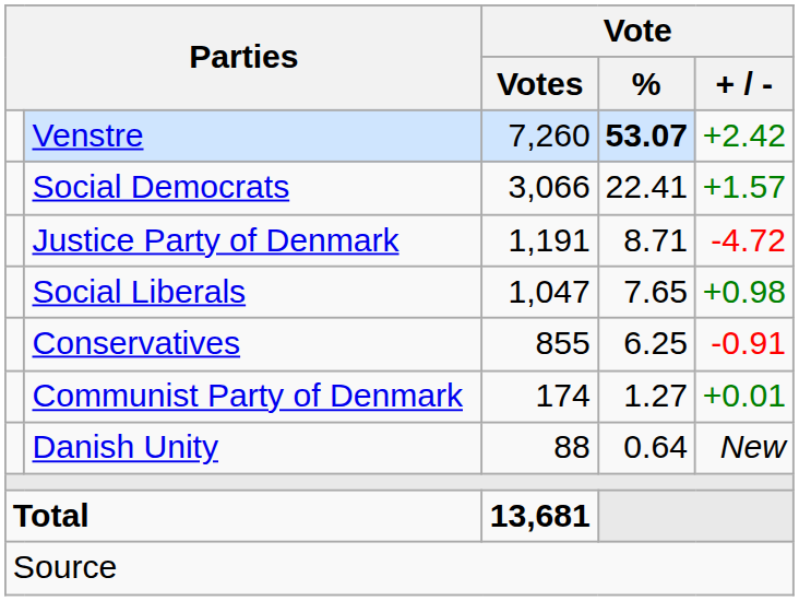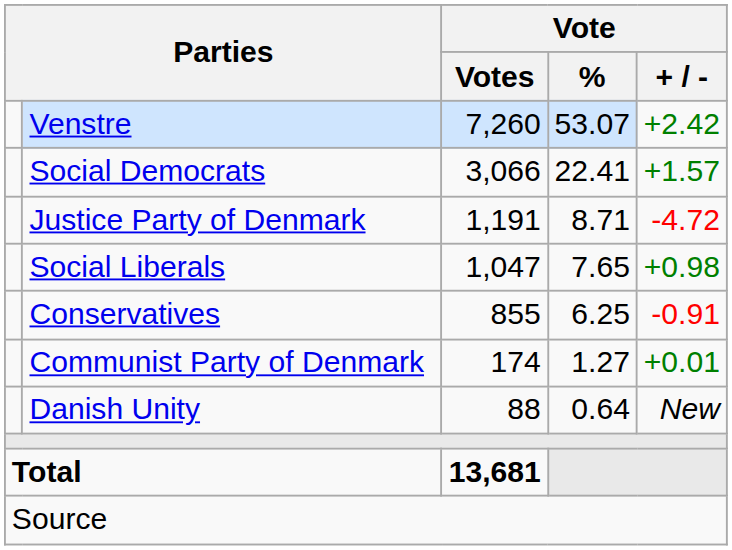Venstre | Vote / %: bold -> normal
